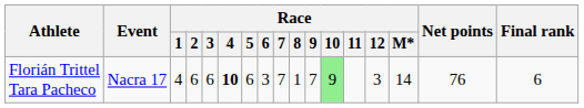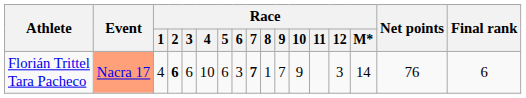Florián Trittel Tara Pacheco | Event: no background -> lightsalmon background
Florián Trittel Tara Pacheco | Race / 2: normal -> bold
Florián Trittel Tara Pacheco | Race / 4: bold -> normal
Florián Trittel Tara Pacheco | Race / 7: normal -> bold
Florián Trittel Tara Pacheco | Race / 10: lightgreen background -> no background
